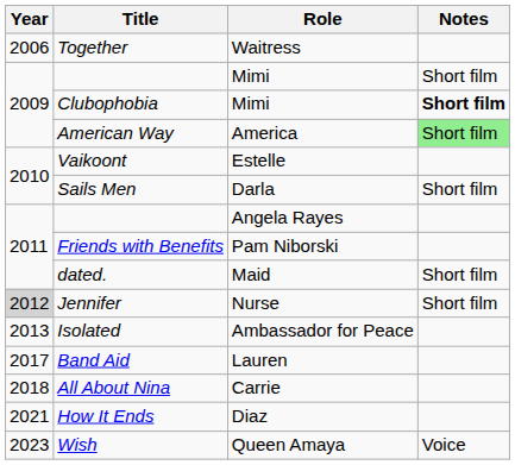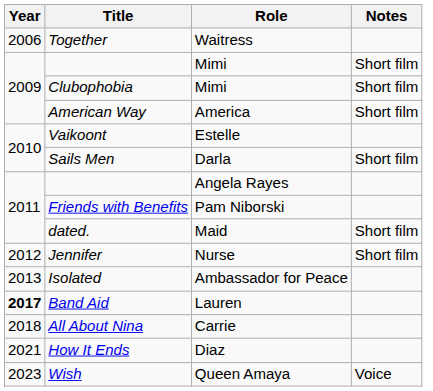Clubophobia | Notes: bold -> normal
American Way | Notes: lightgreen background -> no background
Jennifer | Year: lightgrey background -> no background
Band Aid | Year: normal -> bold
